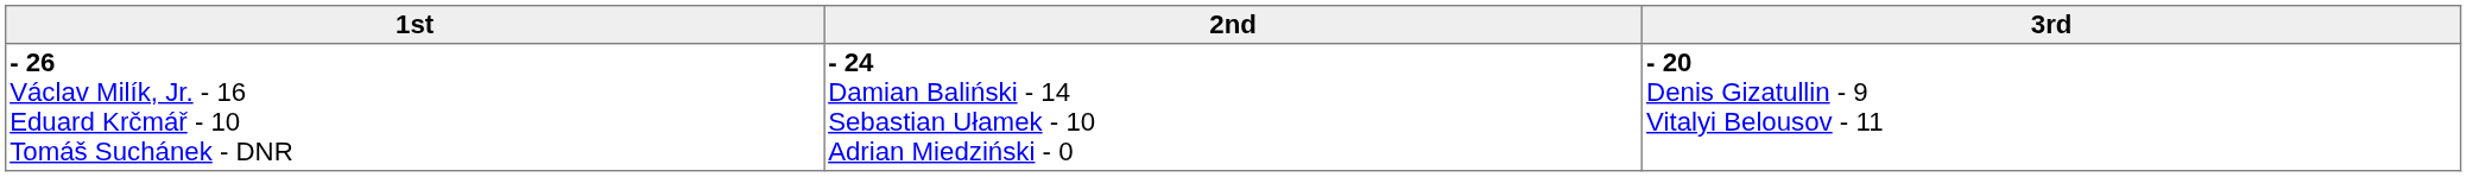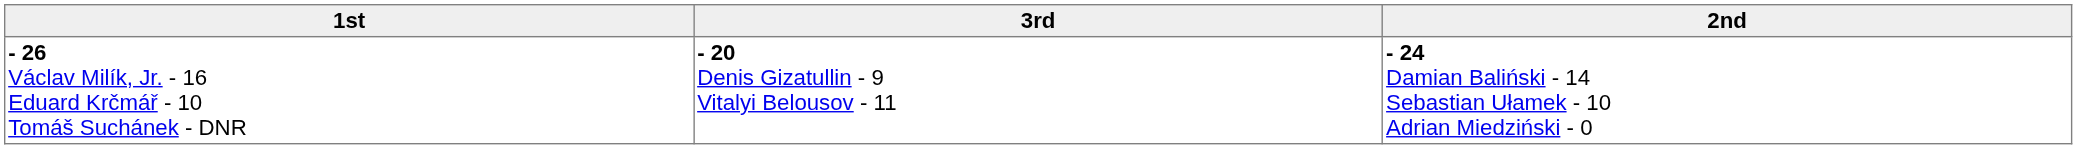columns swapped: 2nd <-> 3rd
